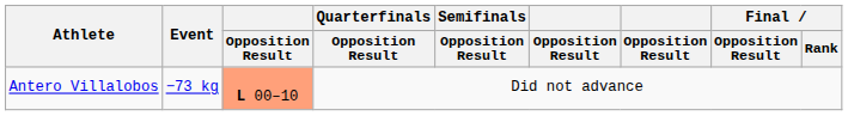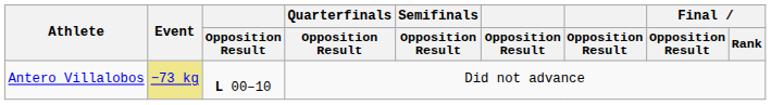Antero Villalobos | Event: no background -> khaki background
Antero Villalobos | column 3: lightsalmon background -> no background
